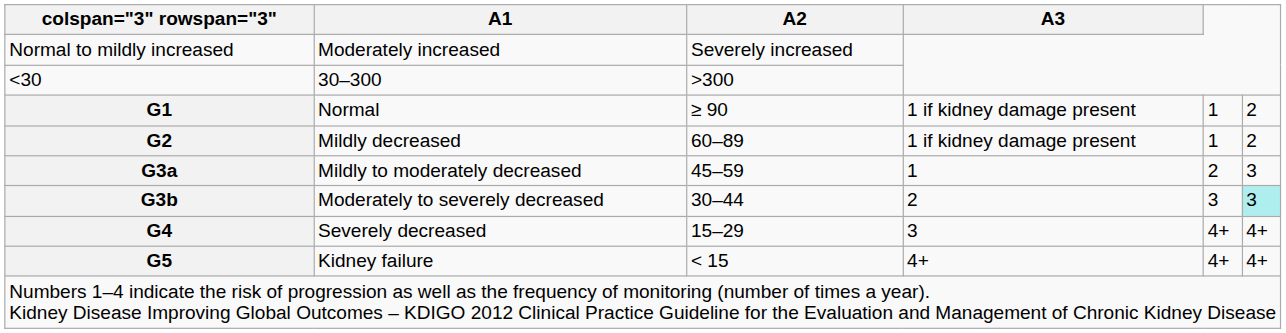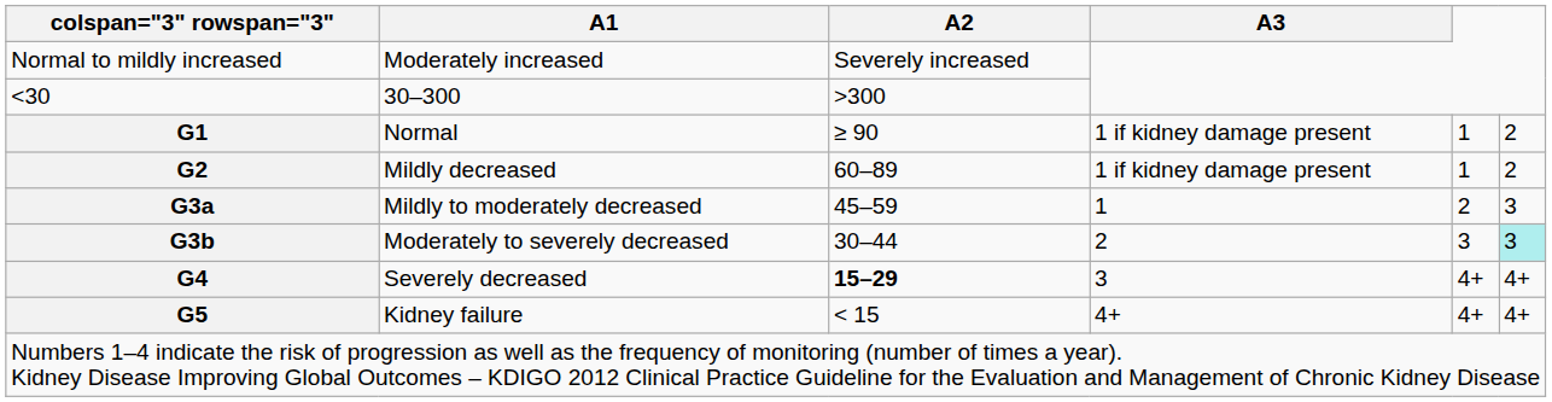Severely decreased | A2: normal -> bold
